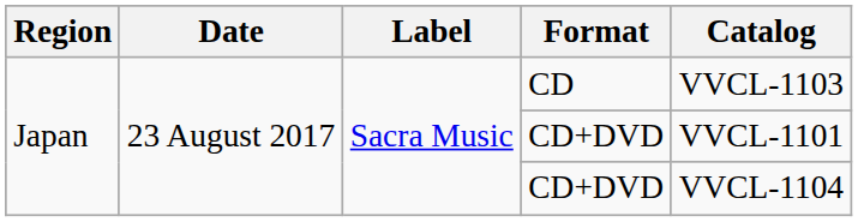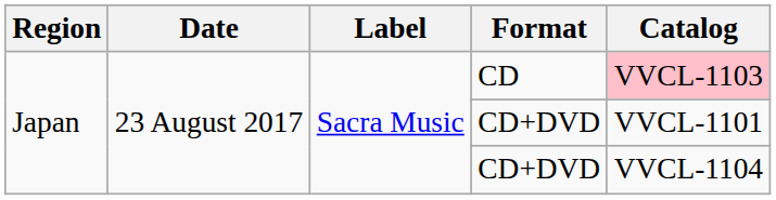CD | Catalog: no background -> pink background
